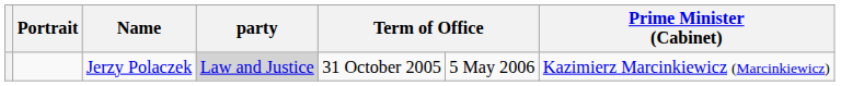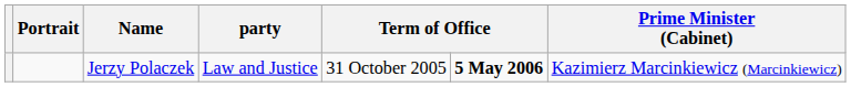Jerzy Polaczek | party: lightgrey background -> no background
Jerzy Polaczek | column 6: normal -> bold
